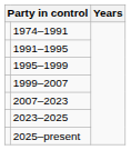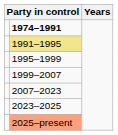1974–1991 | column 2: normal -> bold
1991–1995 | column 2: no background -> khaki background
2025–present | column 2: no background -> lightsalmon background
